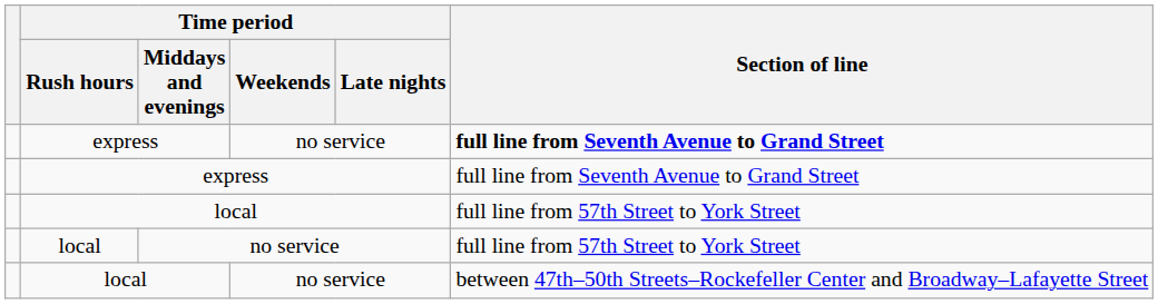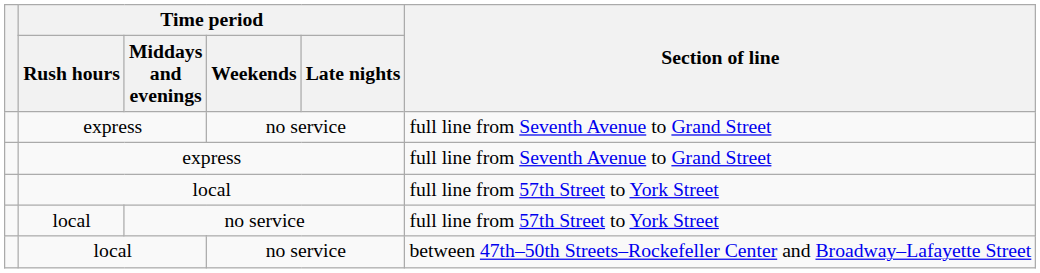express / no service | Section of line: bold -> normal
